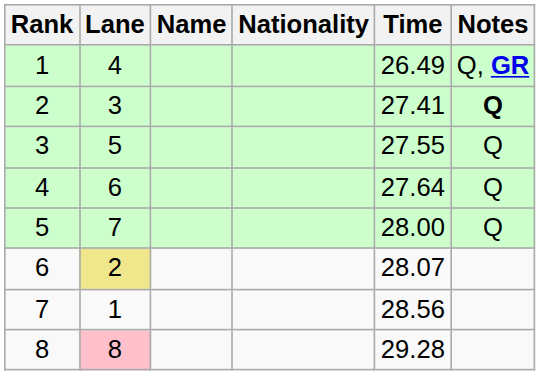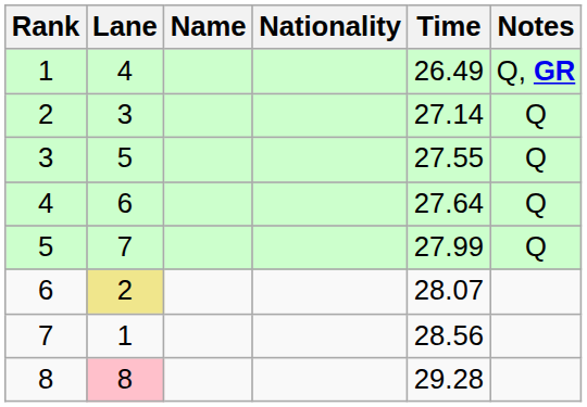row 3 | Time: 27.41 -> 27.14
row 3 | Notes: bold -> normal
row 6 | Time: 28.00 -> 27.99
